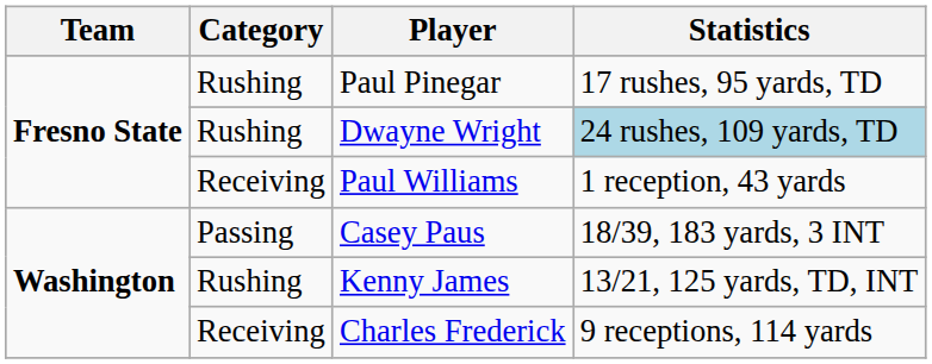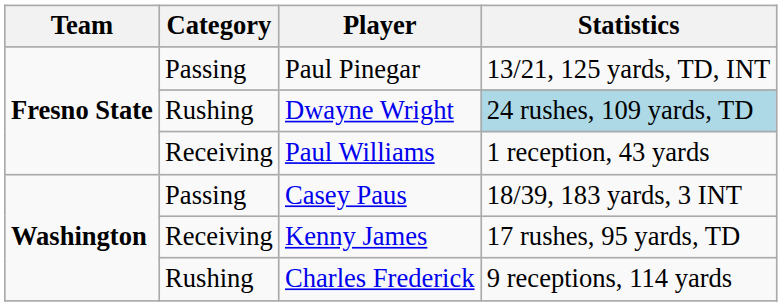Paul Pinegar | Category: Rushing -> Passing
Paul Pinegar | Statistics: 17 rushes, 95 yards, TD -> 13/21, 125 yards, TD, INT
Kenny James | Category: Rushing -> Receiving
Kenny James | Statistics: 13/21, 125 yards, TD, INT -> 17 rushes, 95 yards, TD
Charles Frederick | Category: Receiving -> Rushing
